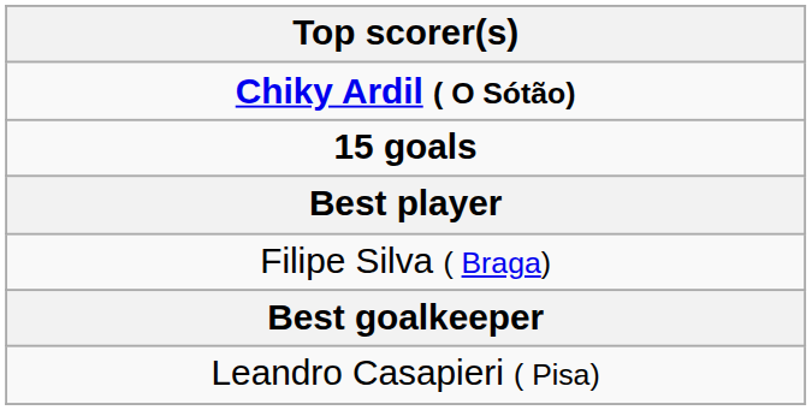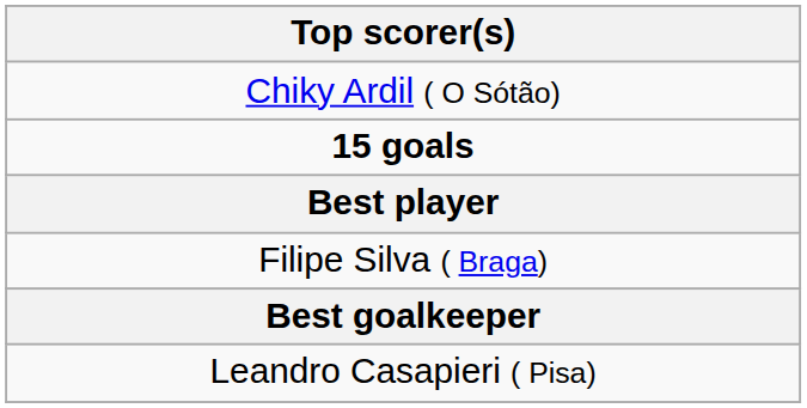Chiky Ardil ( O Sótão) | column 1: bold -> normal
